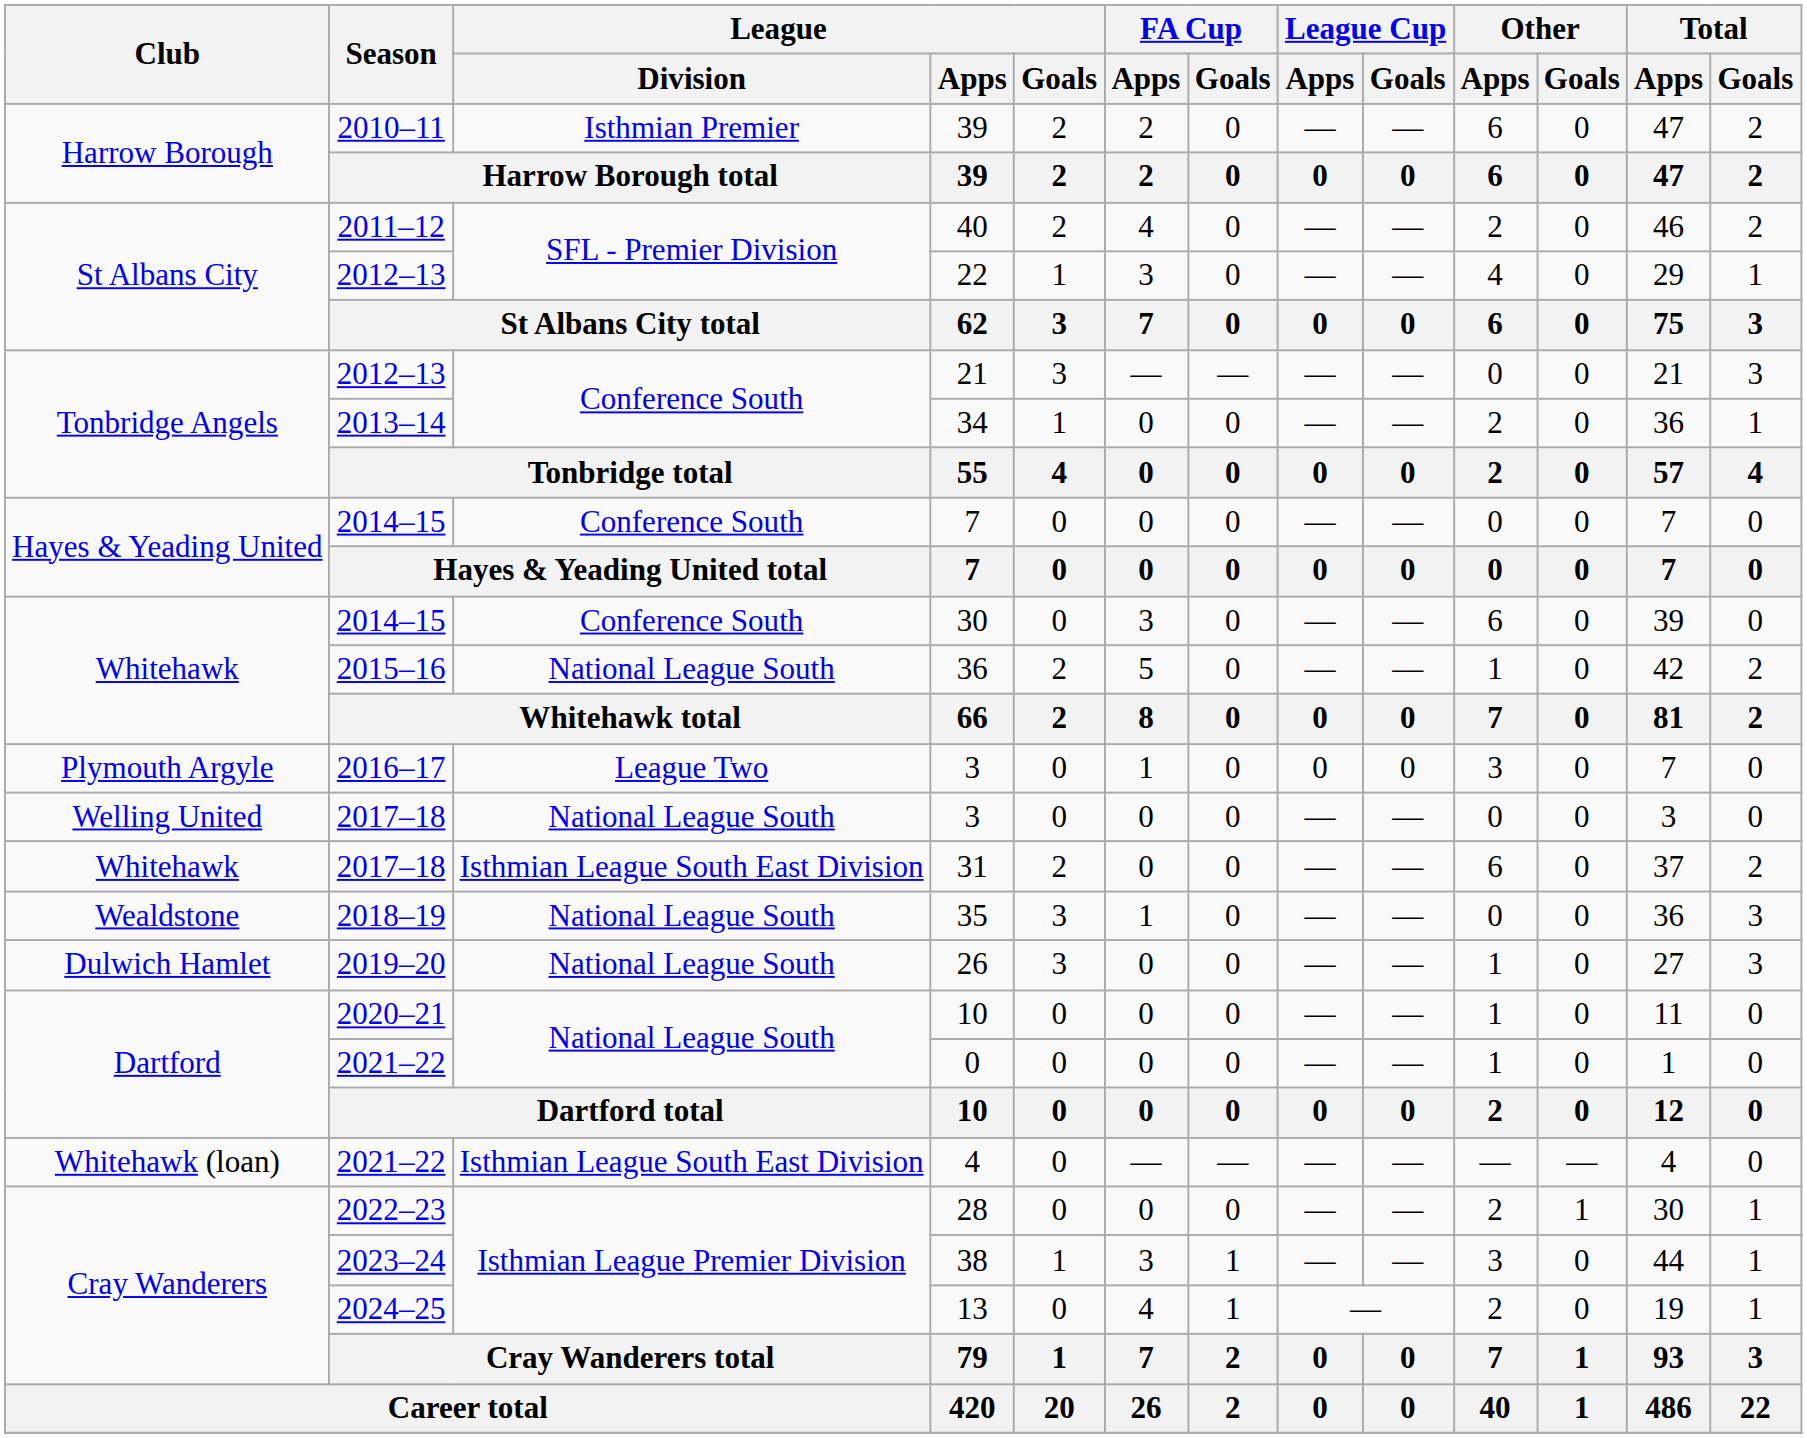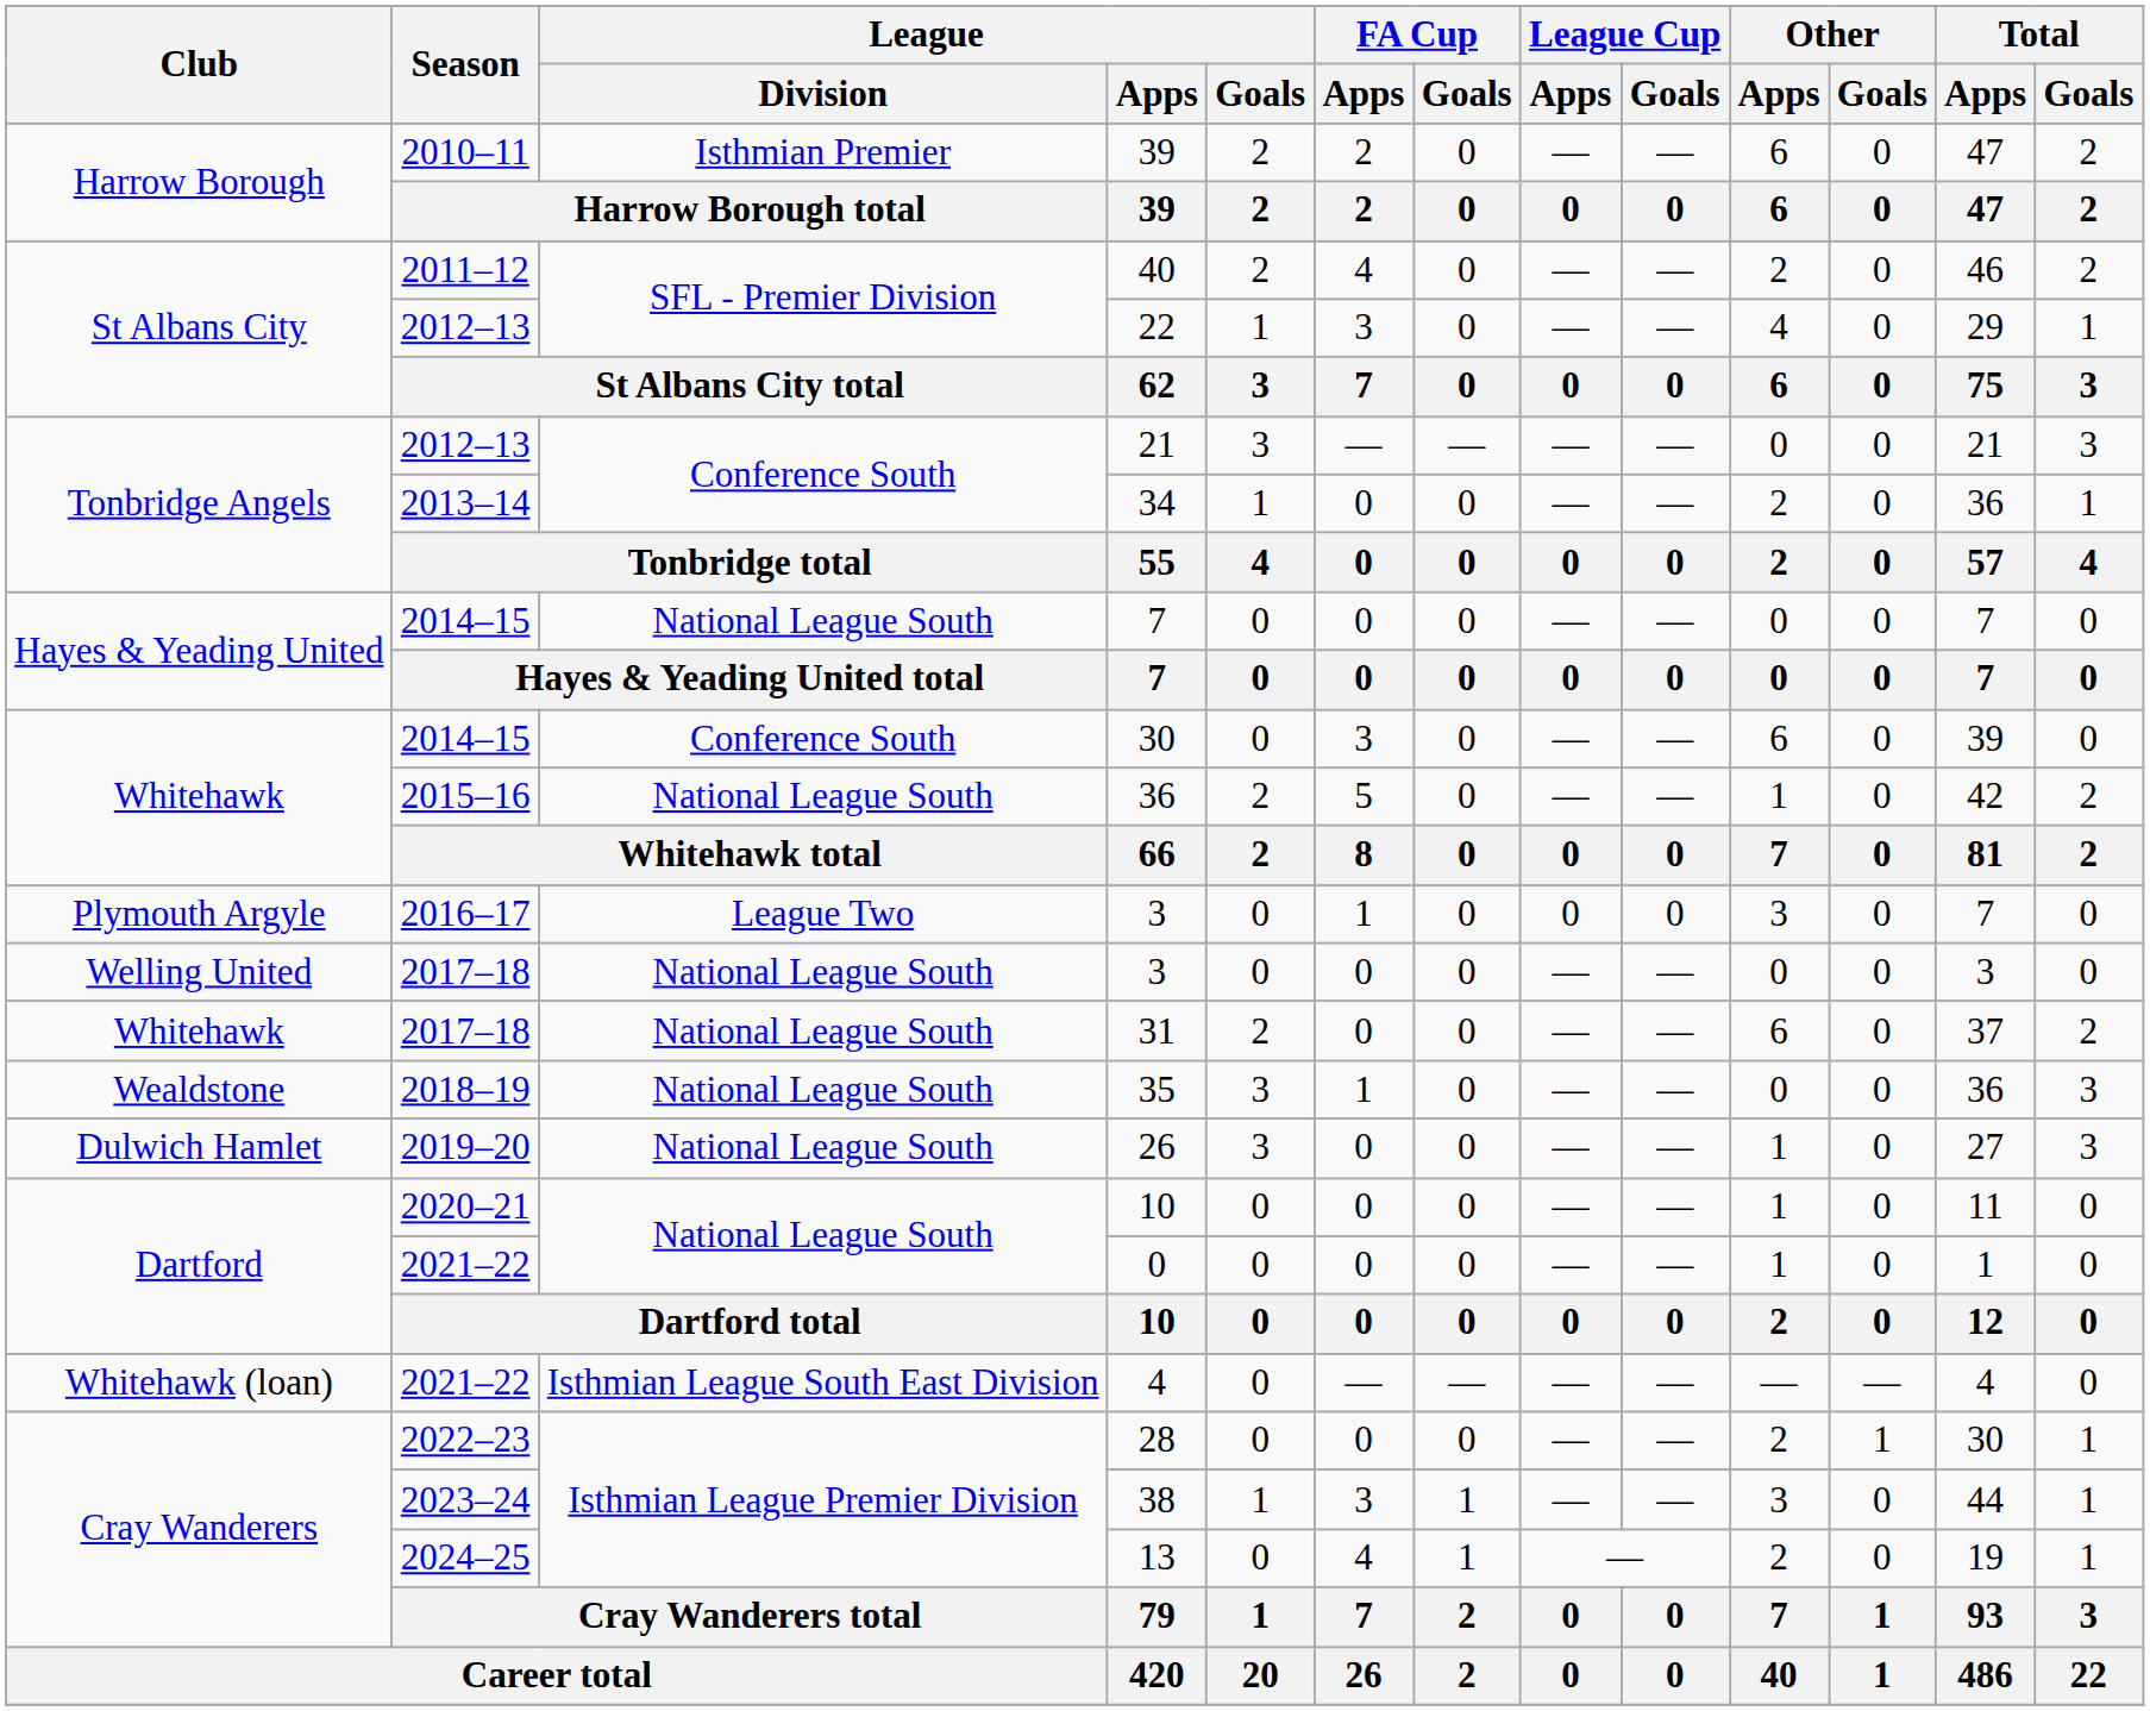2014–15 / 7 | League / Division: Conference South -> National League South
31 | League / Division: Isthmian League South East Division -> National League South
